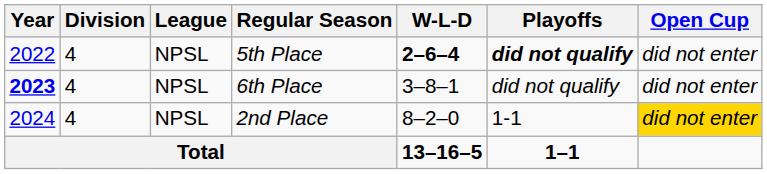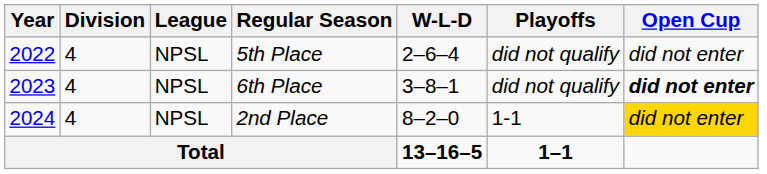5th Place | W-L-D: bold -> normal
5th Place | Playoffs: bold -> normal
6th Place | Year: bold -> normal
6th Place | Open Cup: normal -> bold
